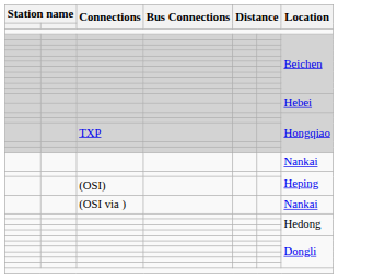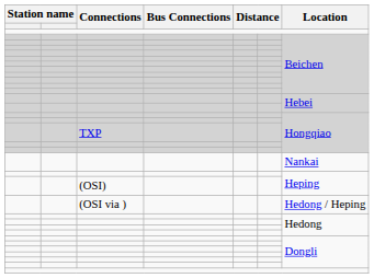(OSI via ) | Location: Nankai -> Hedong / Heping
